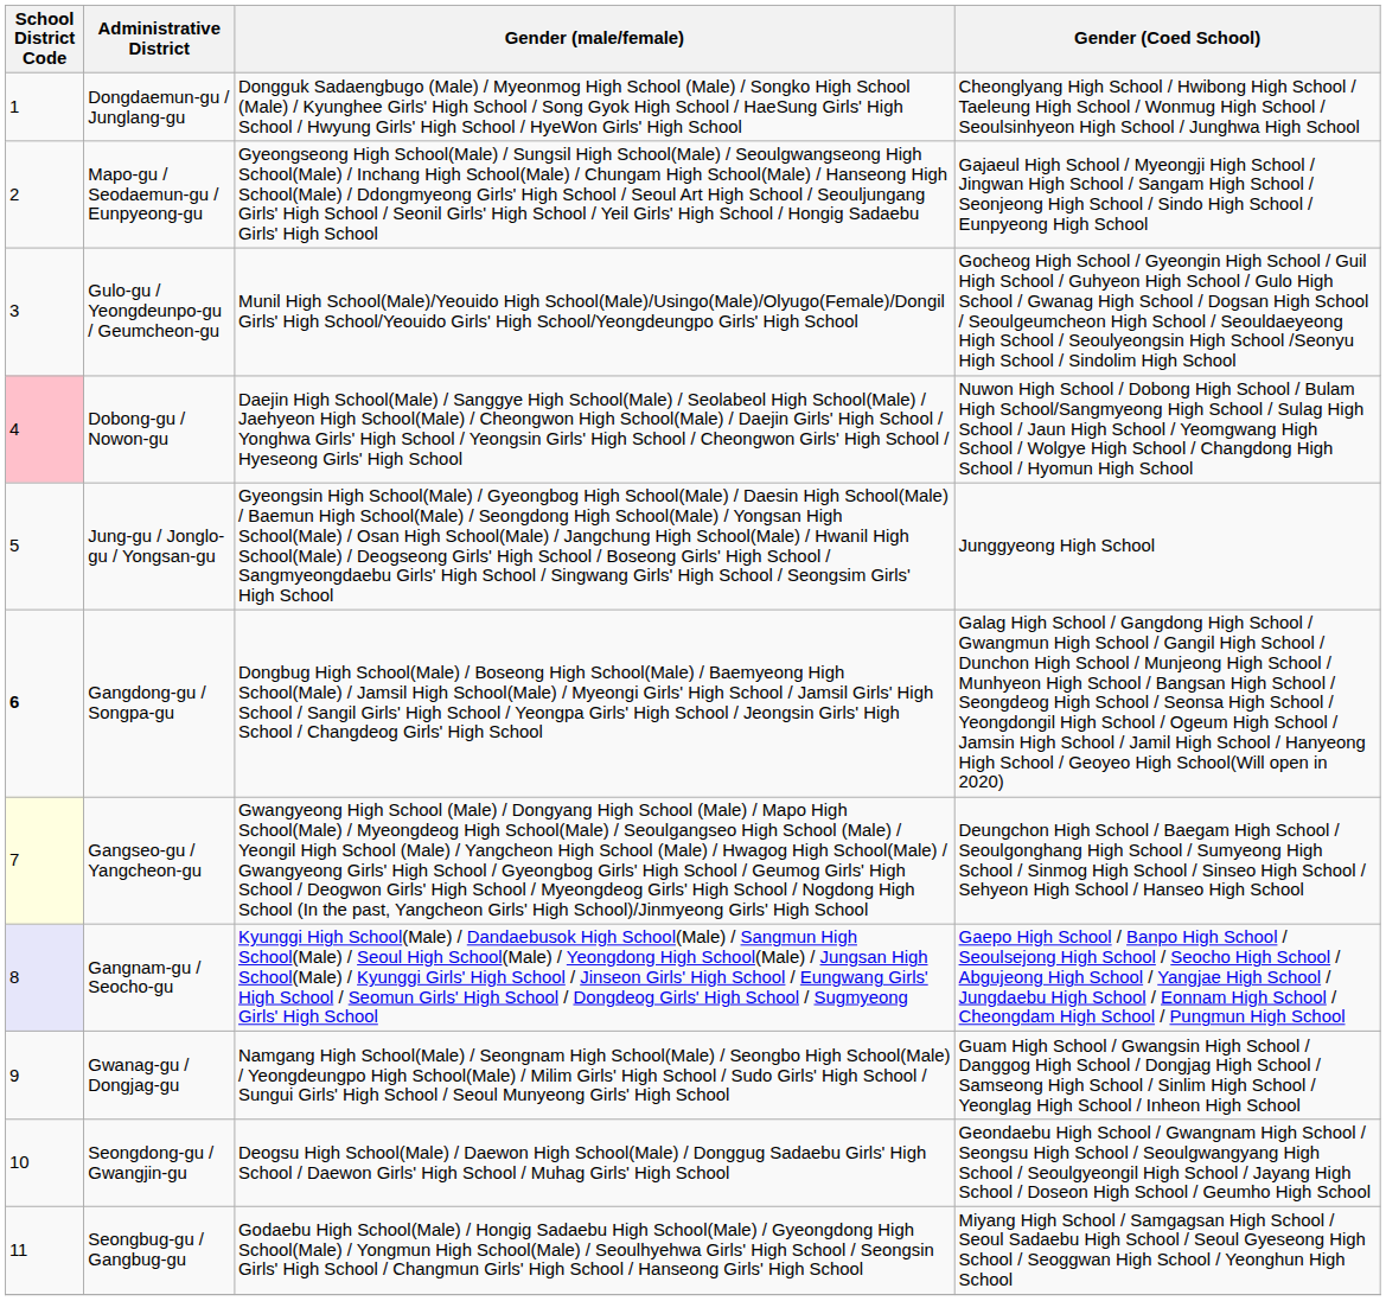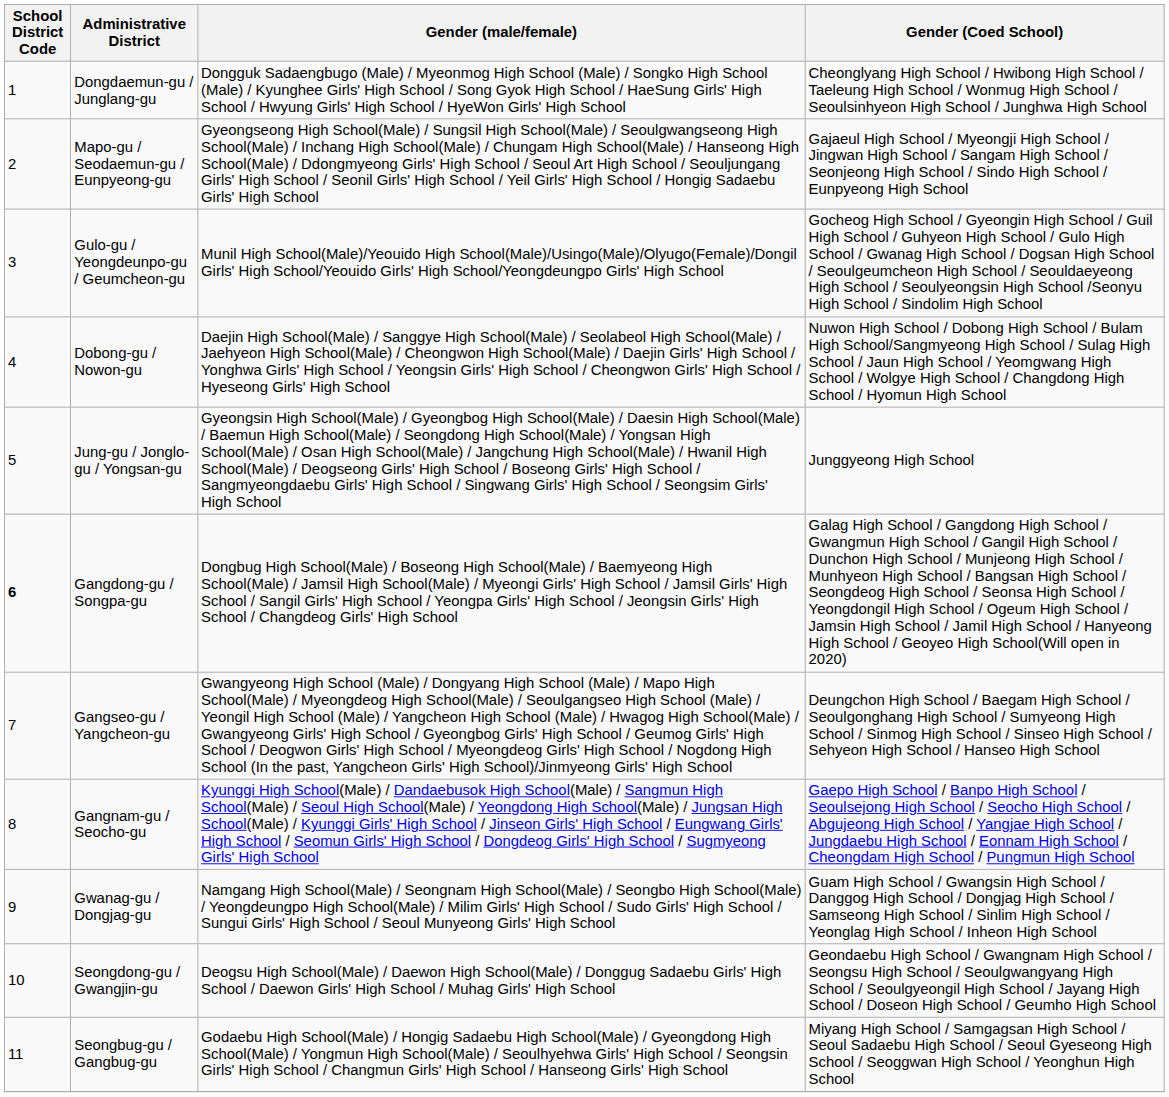Dobong-gu / Nowon-gu | School District Code: pink background -> no background
Gangseo-gu / Yangcheon-gu | School District Code: lightyellow background -> no background
Gangnam-gu / Seocho-gu | School District Code: lavender background -> no background
